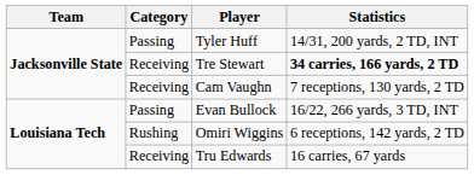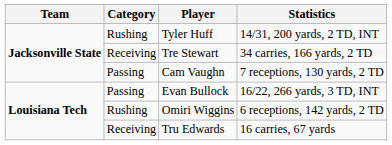Tyler Huff | Category: Passing -> Rushing
Tre Stewart | Statistics: bold -> normal
Cam Vaughn | Category: Receiving -> Passing
